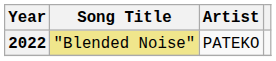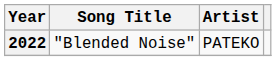2022 | Song Title: khaki background -> no background
